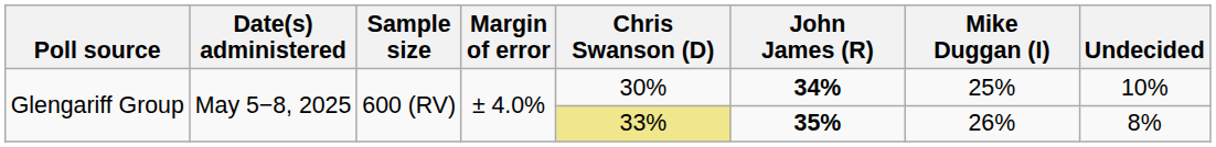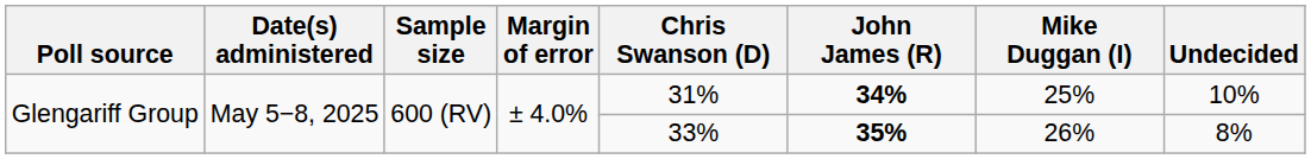row 2 | Chris Swanson (D): 30% -> 31%
row 3 | Chris Swanson (D): khaki background -> no background
